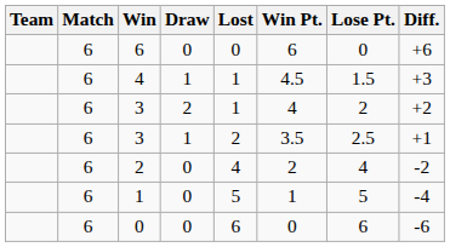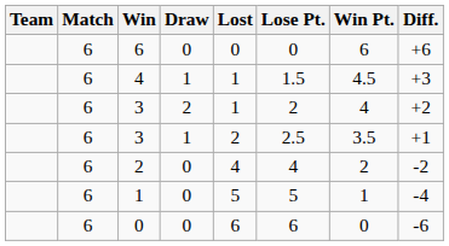columns swapped: Win Pt. <-> Lose Pt.
